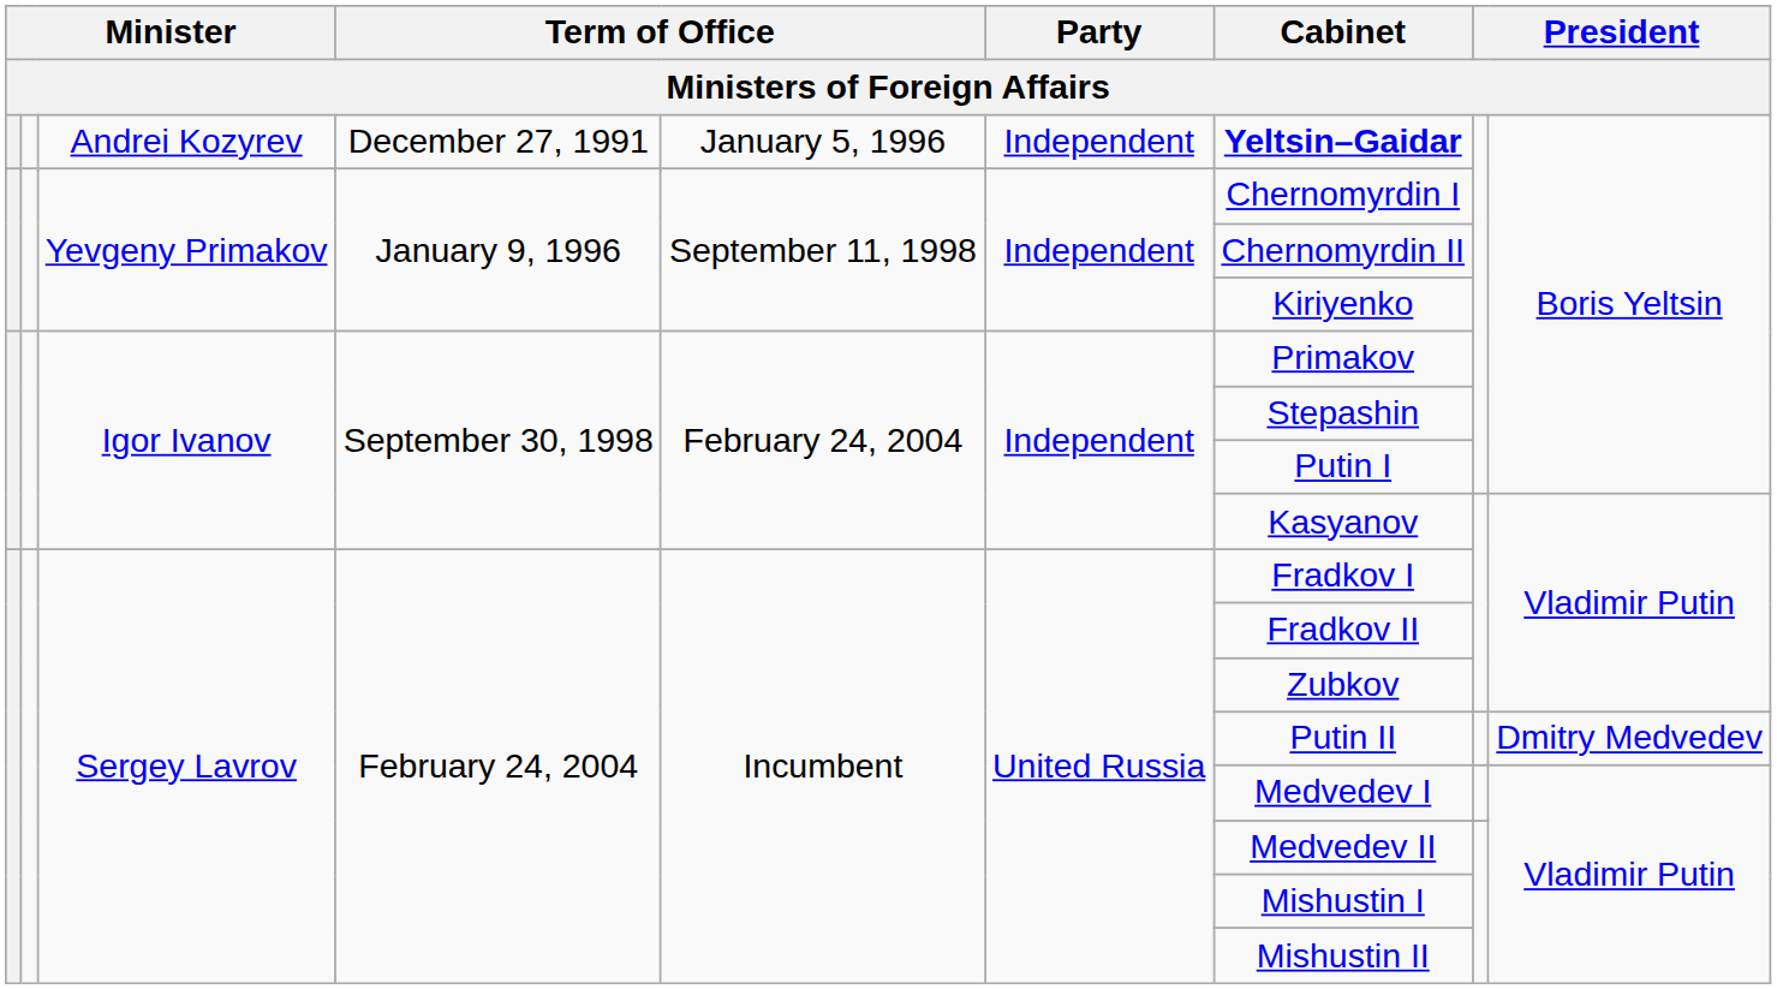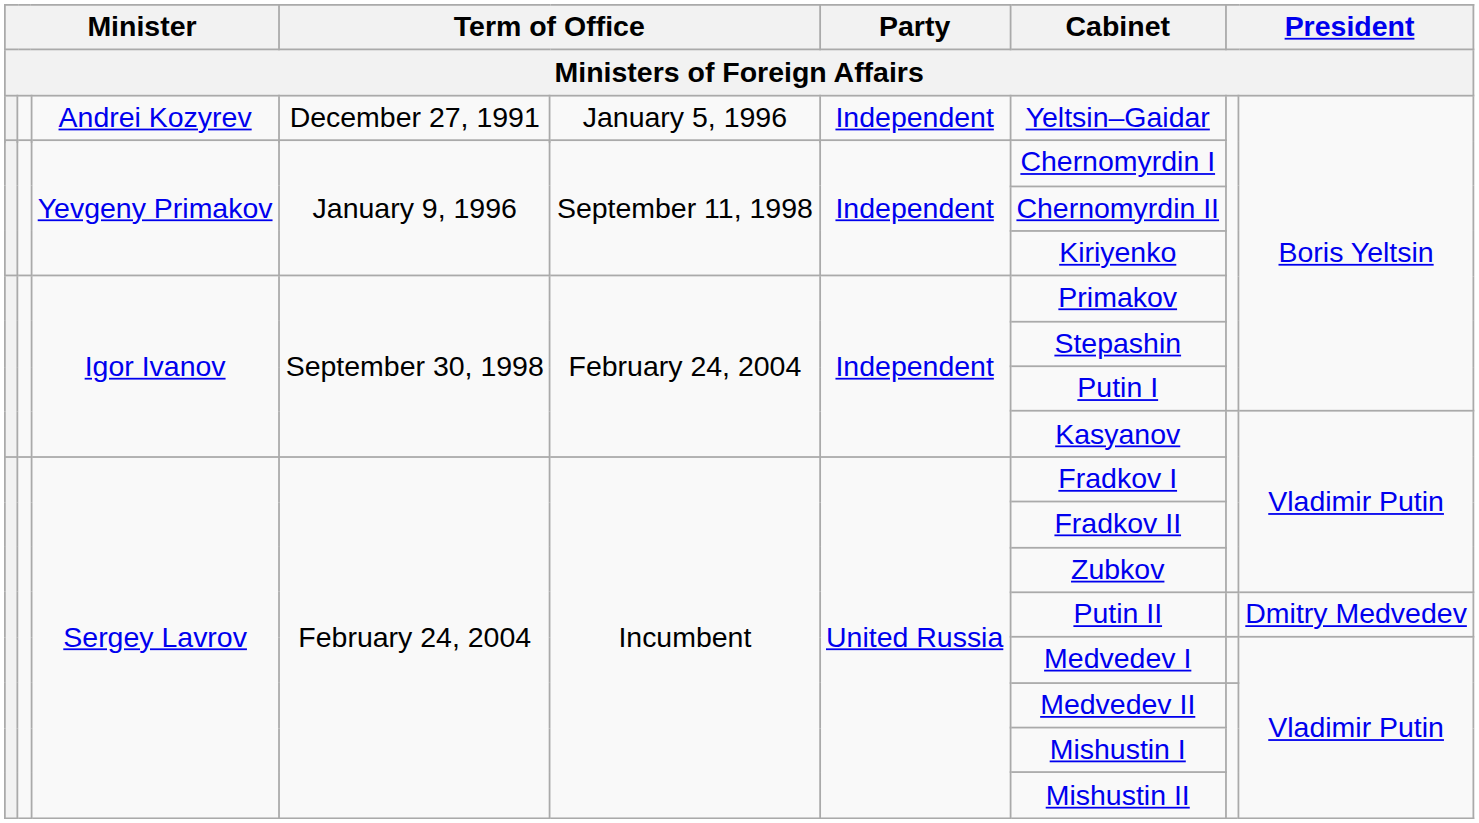row 3 | Cabinet: bold -> normal
